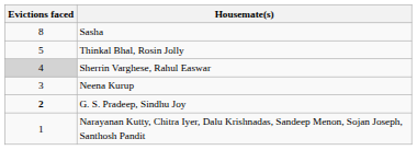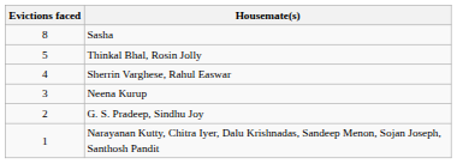Sherrin Varghese, Rahul Easwar | Evictions faced: lightgrey background -> no background
G. S. Pradeep, Sindhu Joy | Evictions faced: bold -> normal
